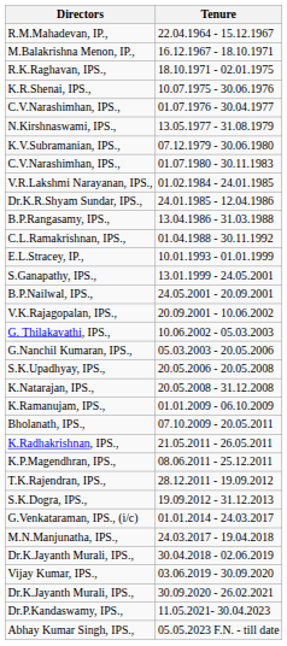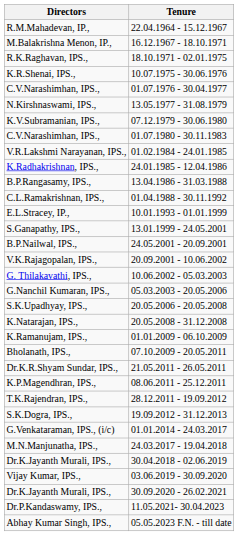row 11 | Directors: Dr.K.R.Shyam Sundar, IPS., -> K.Radhakrishnan, IPS.,
row 24 | Directors: K.Radhakrishnan, IPS., -> Dr.K.R.Shyam Sundar, IPS.,
